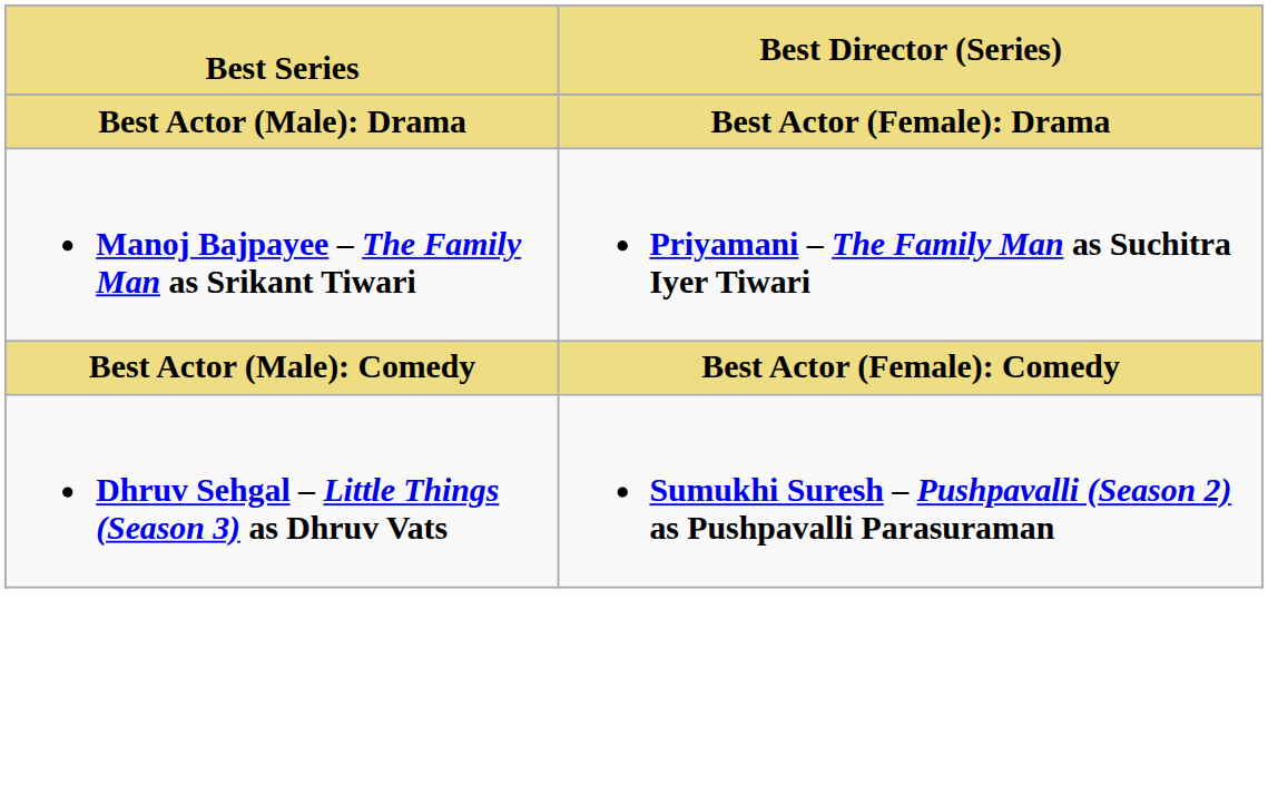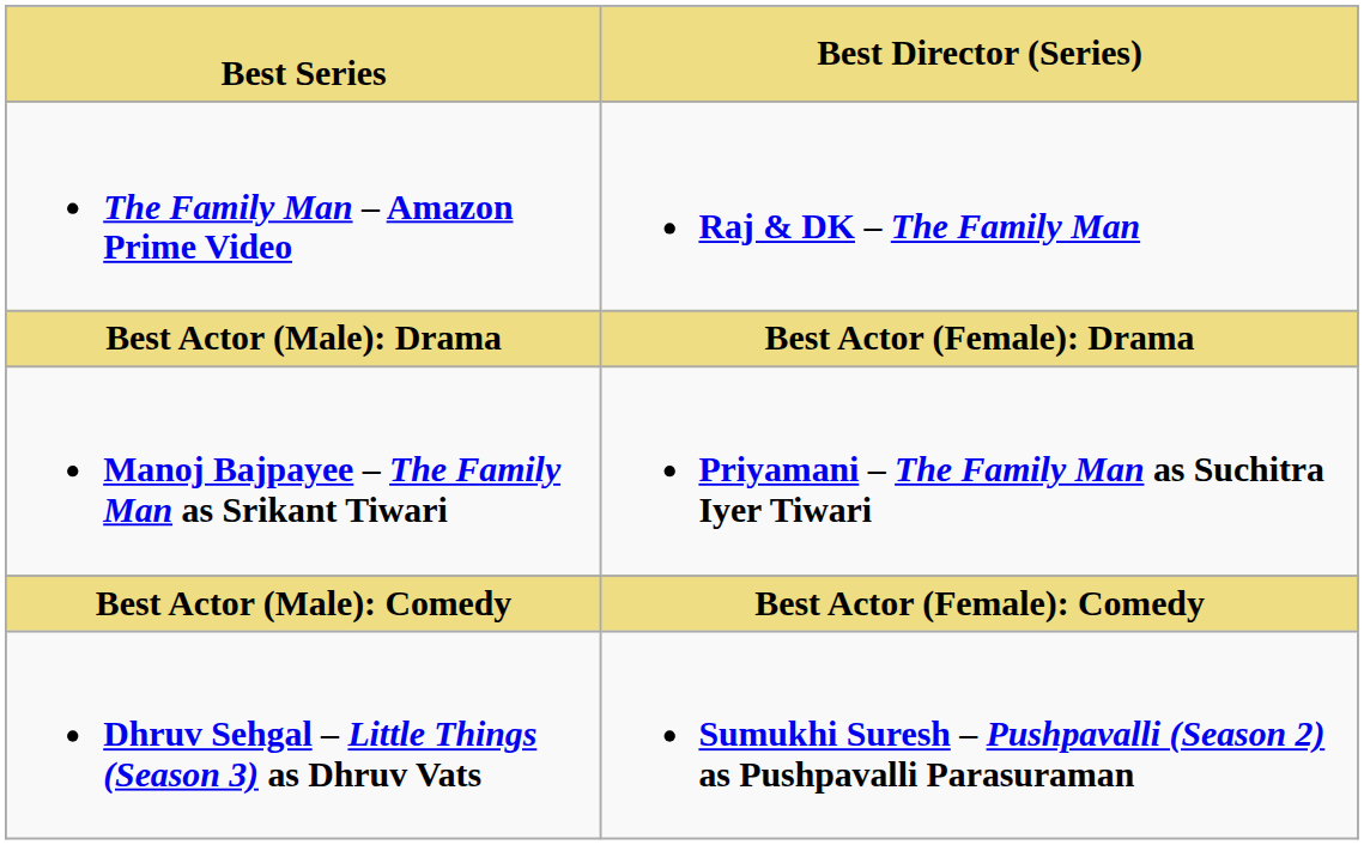+ row: The Family Man – Amazon Prime Video | Raj & DK – The Family Man
